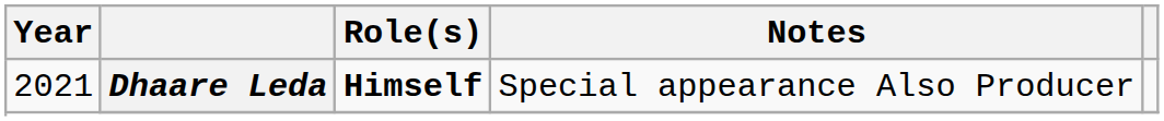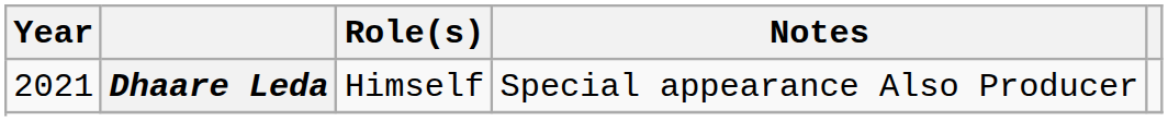Dhaare Leda | Role(s): bold -> normal
